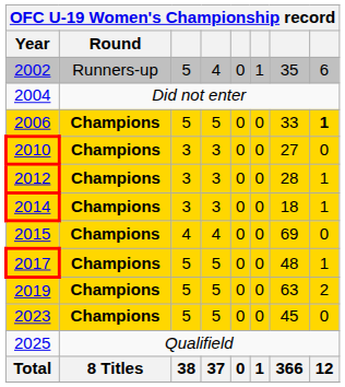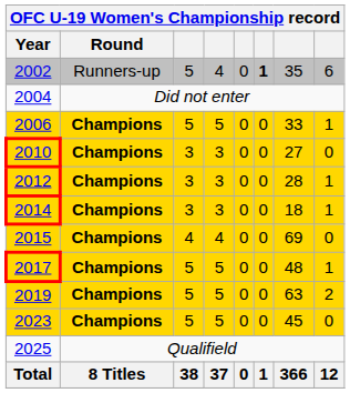2002 | column 6: normal -> bold
2006 | column 8: bold -> normal
